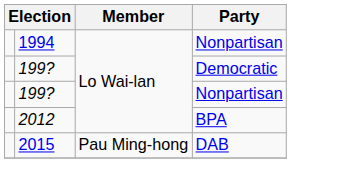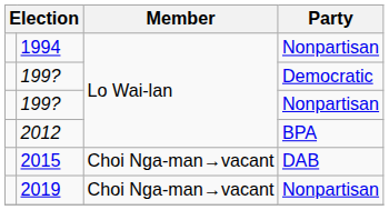2015 | Member: Pau Ming-hong -> Choi Nga-man→vacant
+ row: 2019 | Choi Nga-man→vacant | Nonpartisan
